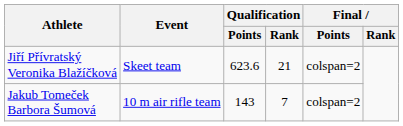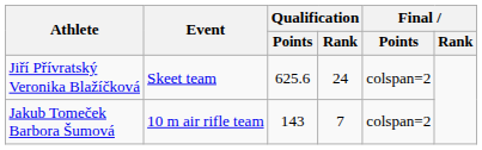Jiří Přívratský Veronika Blažíčková | Qualification / Points: 623.6 -> 625.6
Jiří Přívratský Veronika Blažíčková | Qualification / Rank: 21 -> 24
